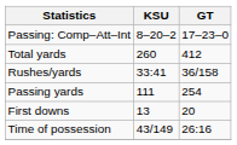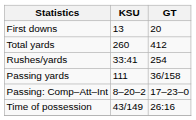rows swapped: First downs <-> Passing: Comp–Att–Int
Rushes/yards | GT: 36/158 -> 254
Passing yards | GT: 254 -> 36/158
